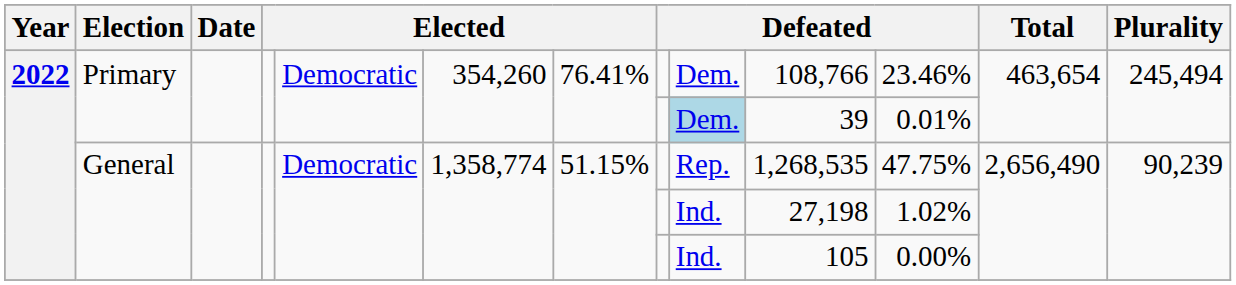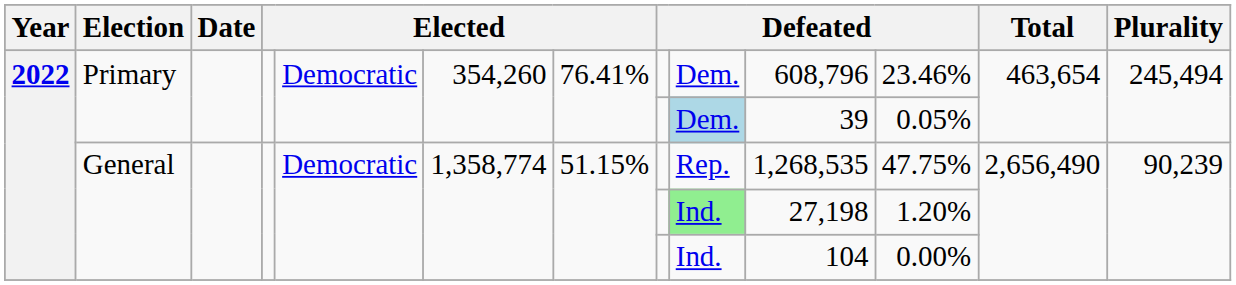row 2 | column 10: 108,766 -> 608,796
row 3 | column 11: 0.01% -> 0.05%
row 5 | column 9: no background -> lightgreen background
row 5 | column 11: 1.02% -> 1.20%
row 6 | column 10: 105 -> 104
